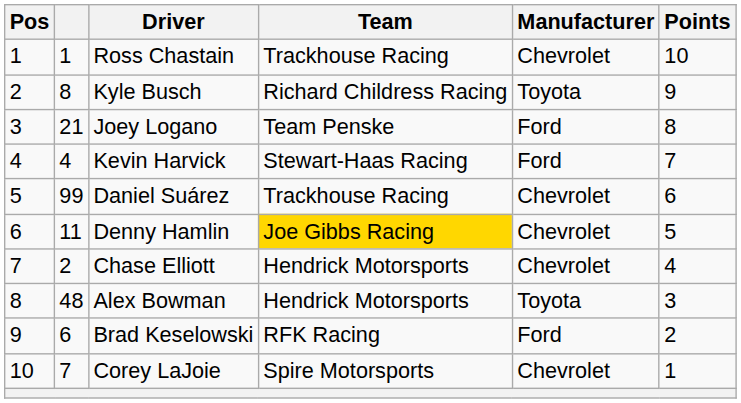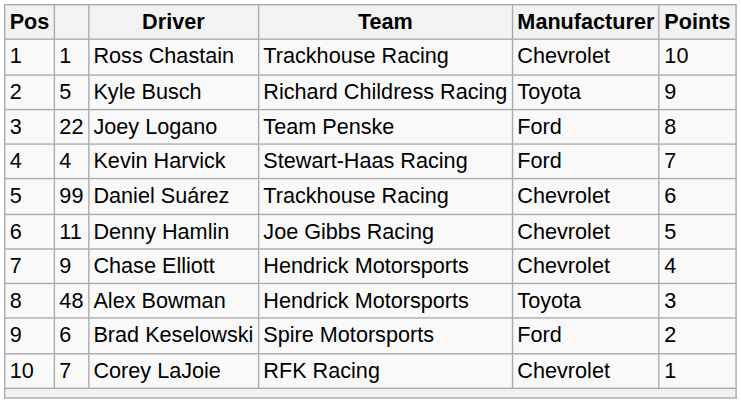Kyle Busch | column 2: 8 -> 5
Joey Logano | column 2: 21 -> 22
Denny Hamlin | Team: gold background -> no background
Chase Elliott | column 2: 2 -> 9
Brad Keselowski | Team: RFK Racing -> Spire Motorsports
Corey LaJoie | Team: Spire Motorsports -> RFK Racing
